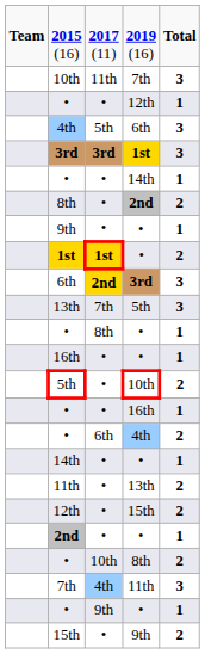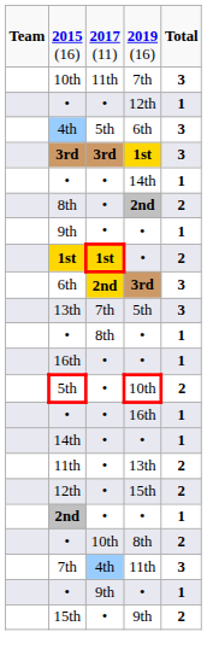- row: • | 6th | 4th | 2
